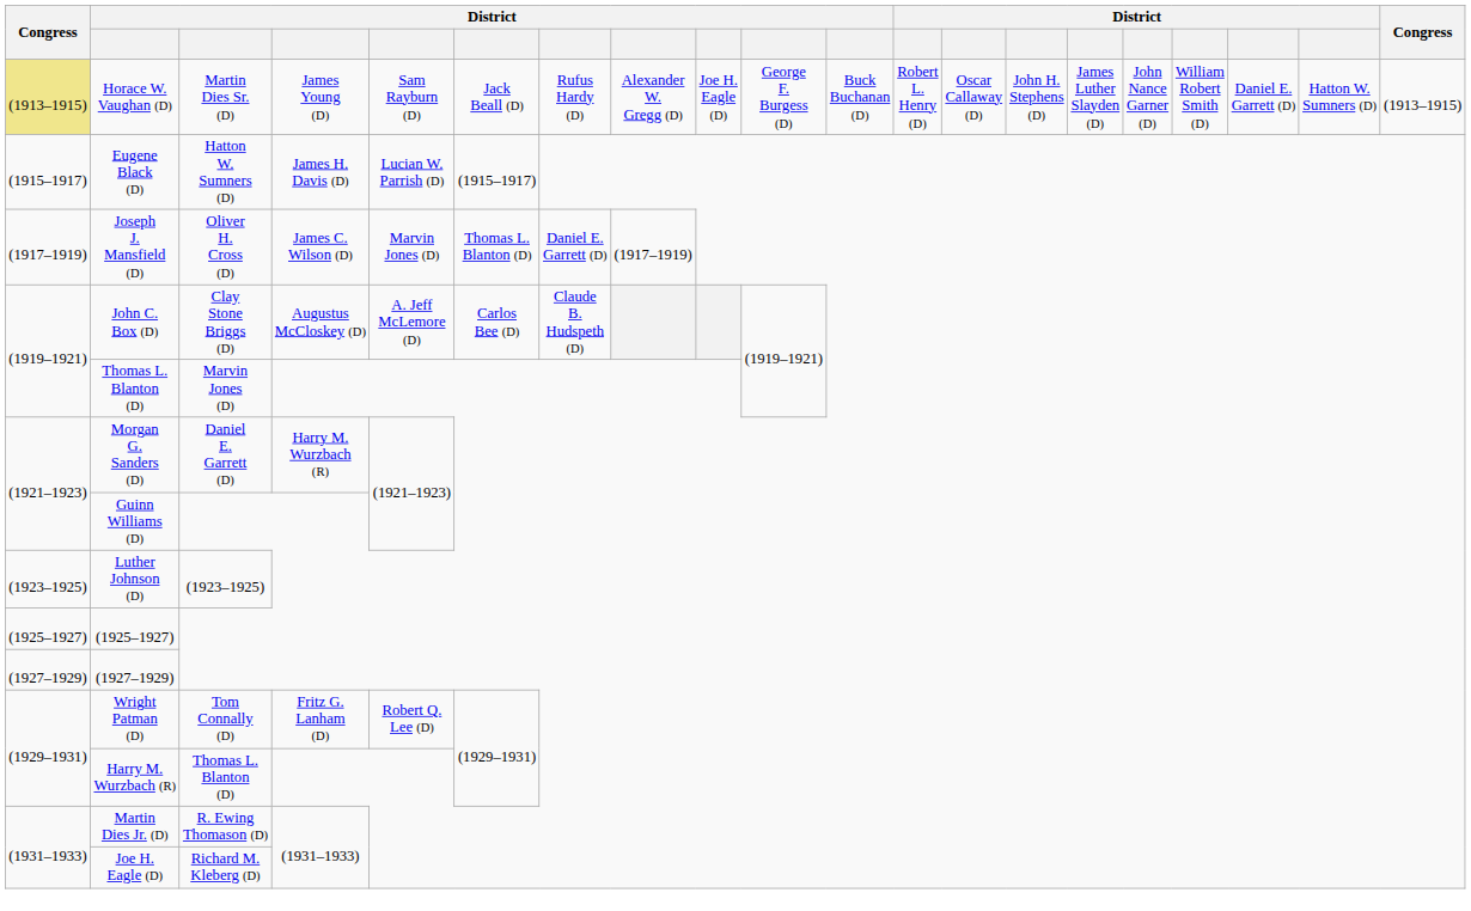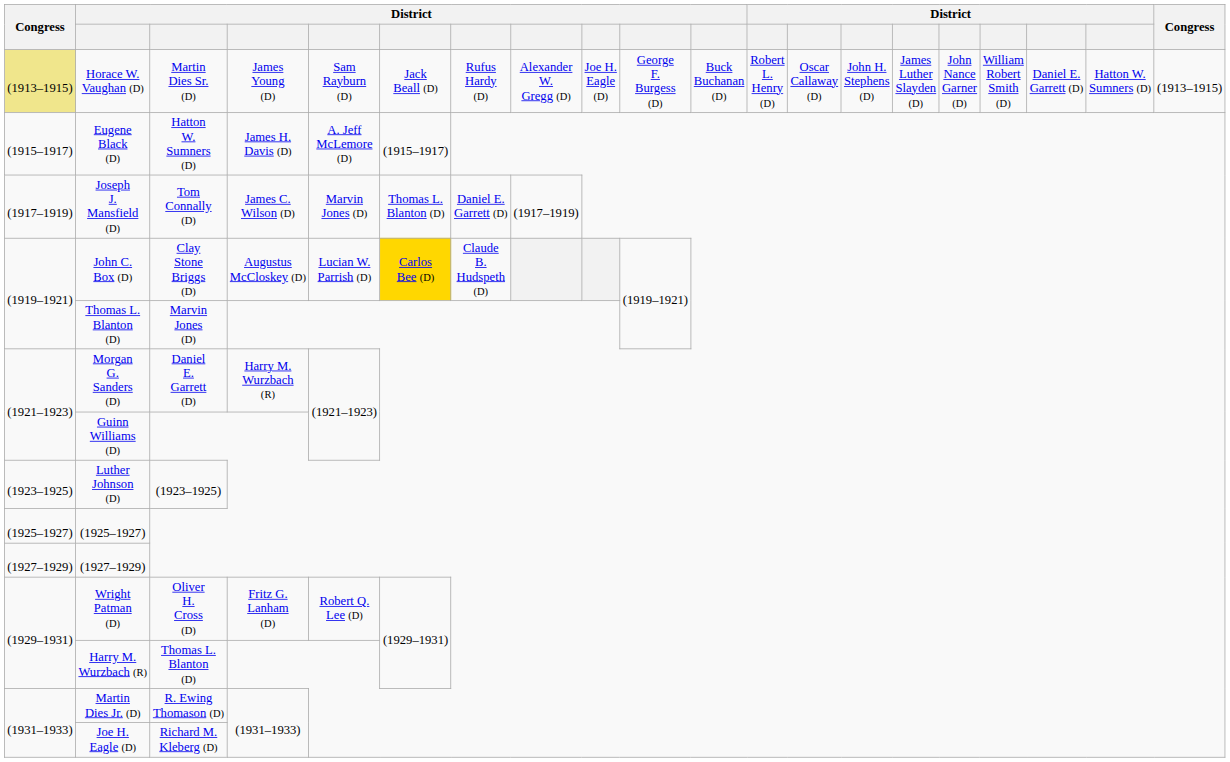Eugene Black (D) | column 5: Lucian W. Parrish (D) -> A. Jeff McLemore (D)
Joseph J. Mansfield (D) | column 3: Oliver H. Cross (D) -> Tom Connally (D)
John C. Box (D) | column 5: A. Jeff McLemore (D) -> Lucian W. Parrish (D)
John C. Box (D) | column 6: no background -> gold background
Wright Patman (D) | column 3: Tom Connally (D) -> Oliver H. Cross (D)
